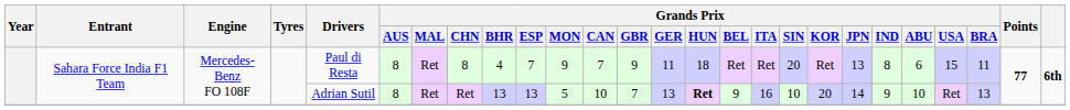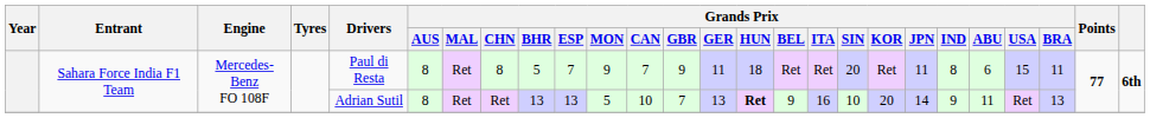row 3 | Grands Prix / BHR: 4 -> 5
row 3 | Grands Prix / JPN: 13 -> 11
row 4 | Grands Prix / ABU: 10 -> 11
